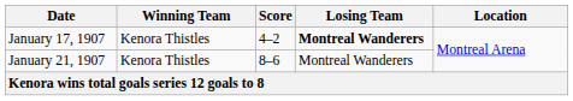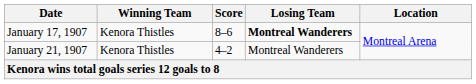January 17, 1907 | Score: 4–2 -> 8–6
January 21, 1907 | Score: 8–6 -> 4–2
